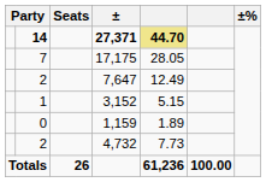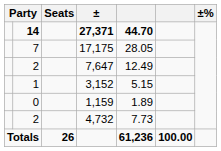27,371 | column 5: khaki background -> no background
